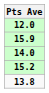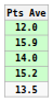row 6 | column 1: 13.8 -> 13.5
